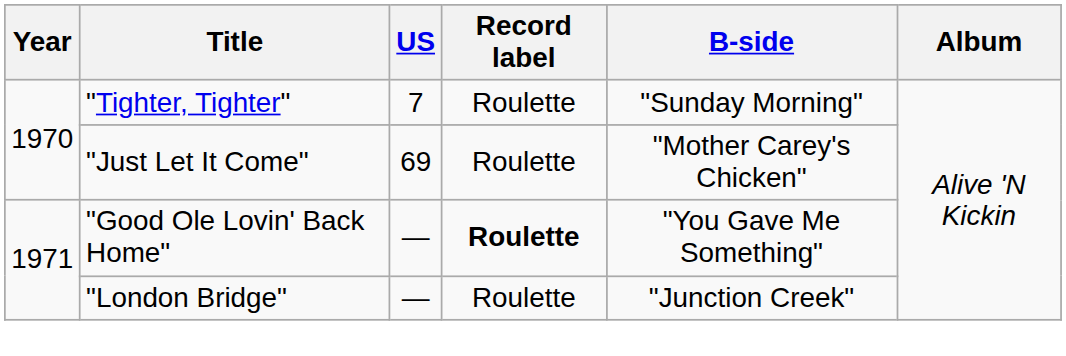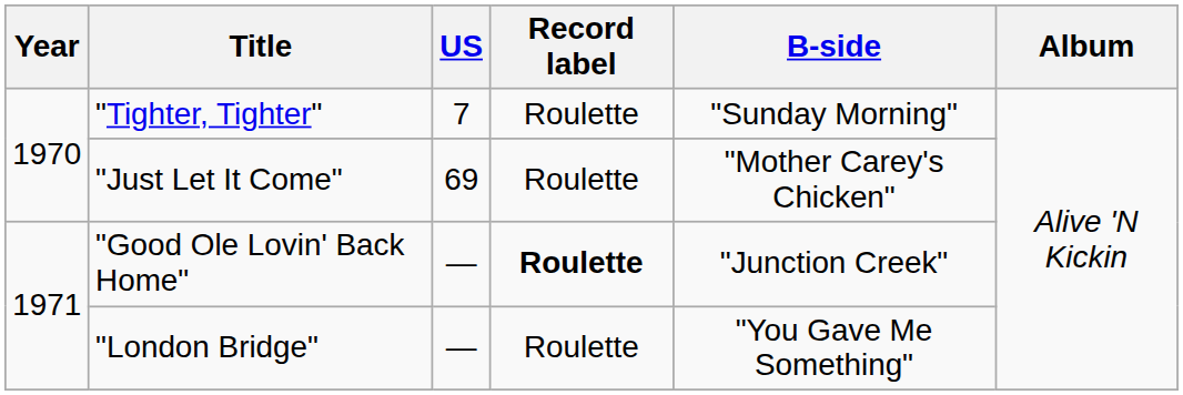"Good Ole Lovin' Back Home" | B-side: "You Gave Me Something" -> "Junction Creek"
"London Bridge" | B-side: "Junction Creek" -> "You Gave Me Something"
